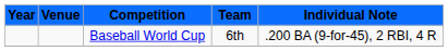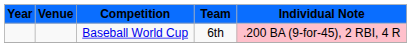Baseball World Cup | Individual Note: no background -> pink background
